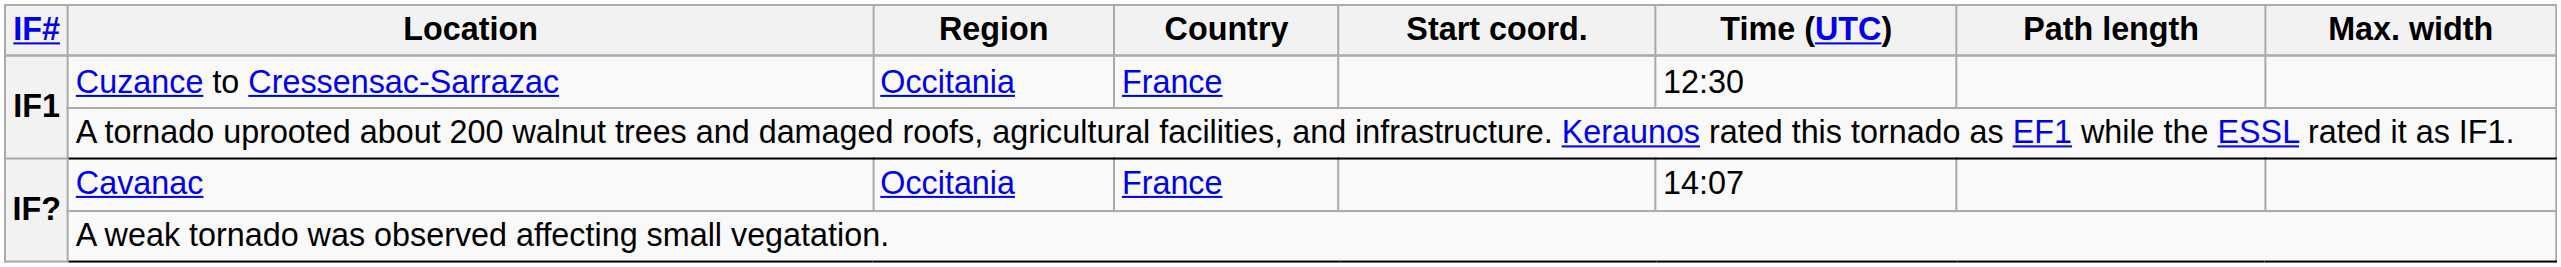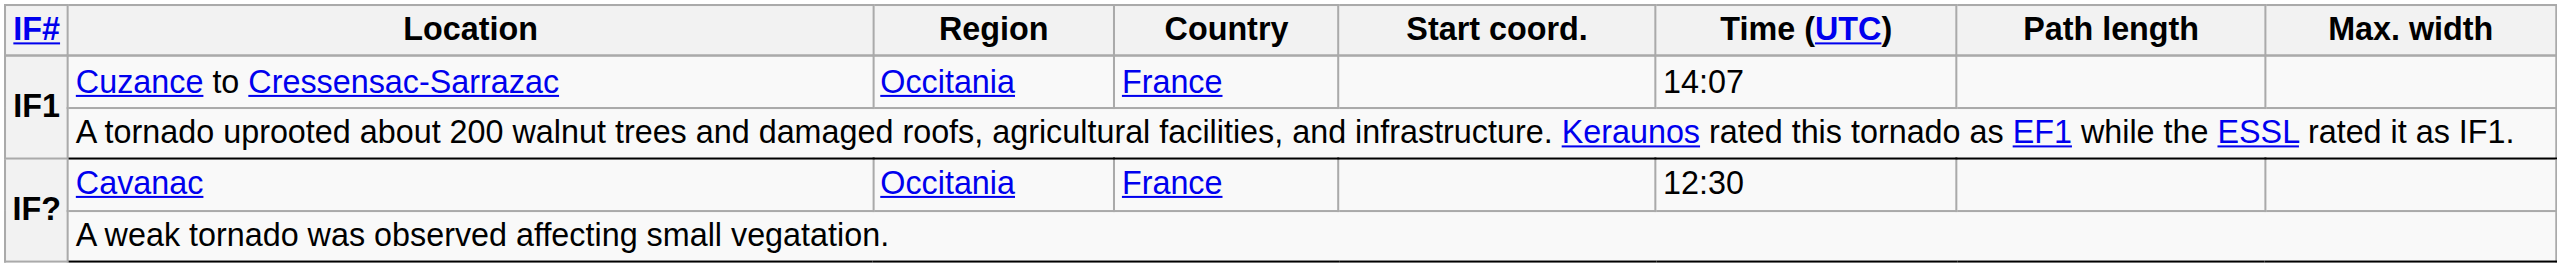Cuzance to Cressensac-Sarrazac | Time (UTC): 12:30 -> 14:07
Cavanac | Time (UTC): 14:07 -> 12:30
